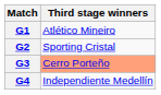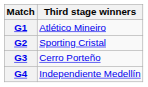G3 | Third stage winners: lightsalmon background -> no background
